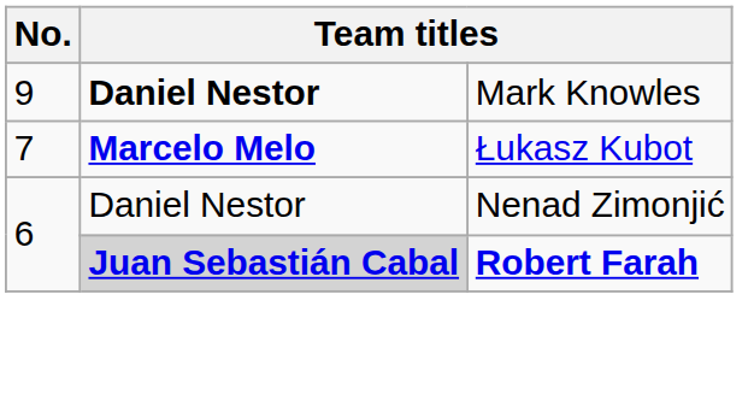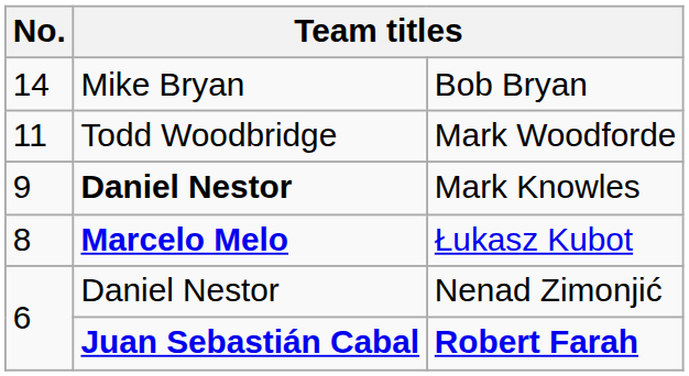+ row: 14 | Mike Bryan | Bob Bryan
+ row: 11 | Todd Woodbridge | Mark Woodforde
Łukasz Kubot | No.: 7 -> 8
Robert Farah | column 2: lightgrey background -> no background
